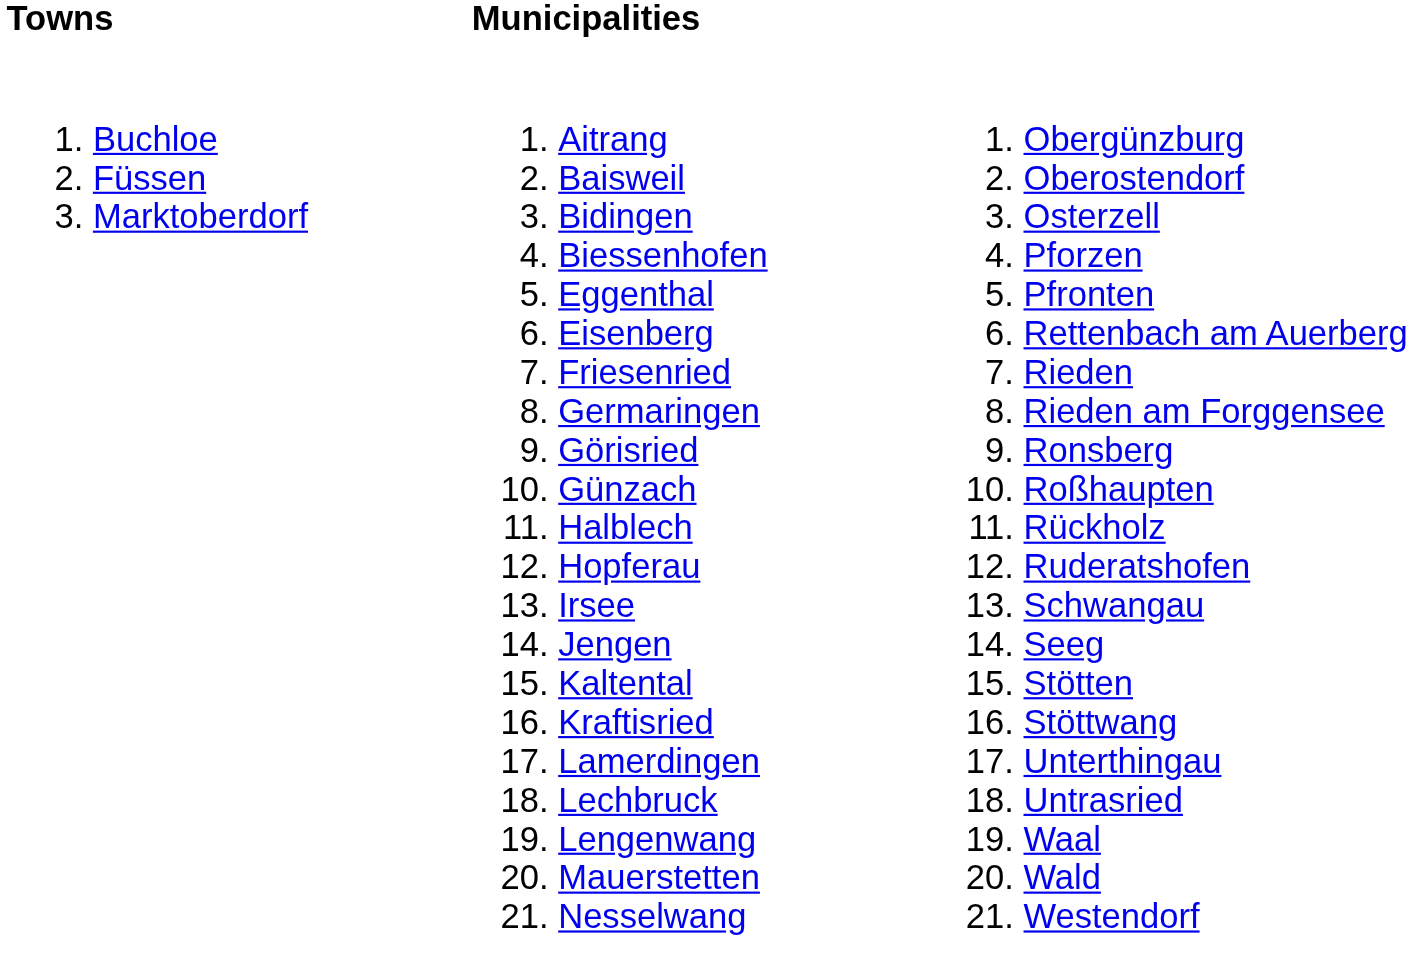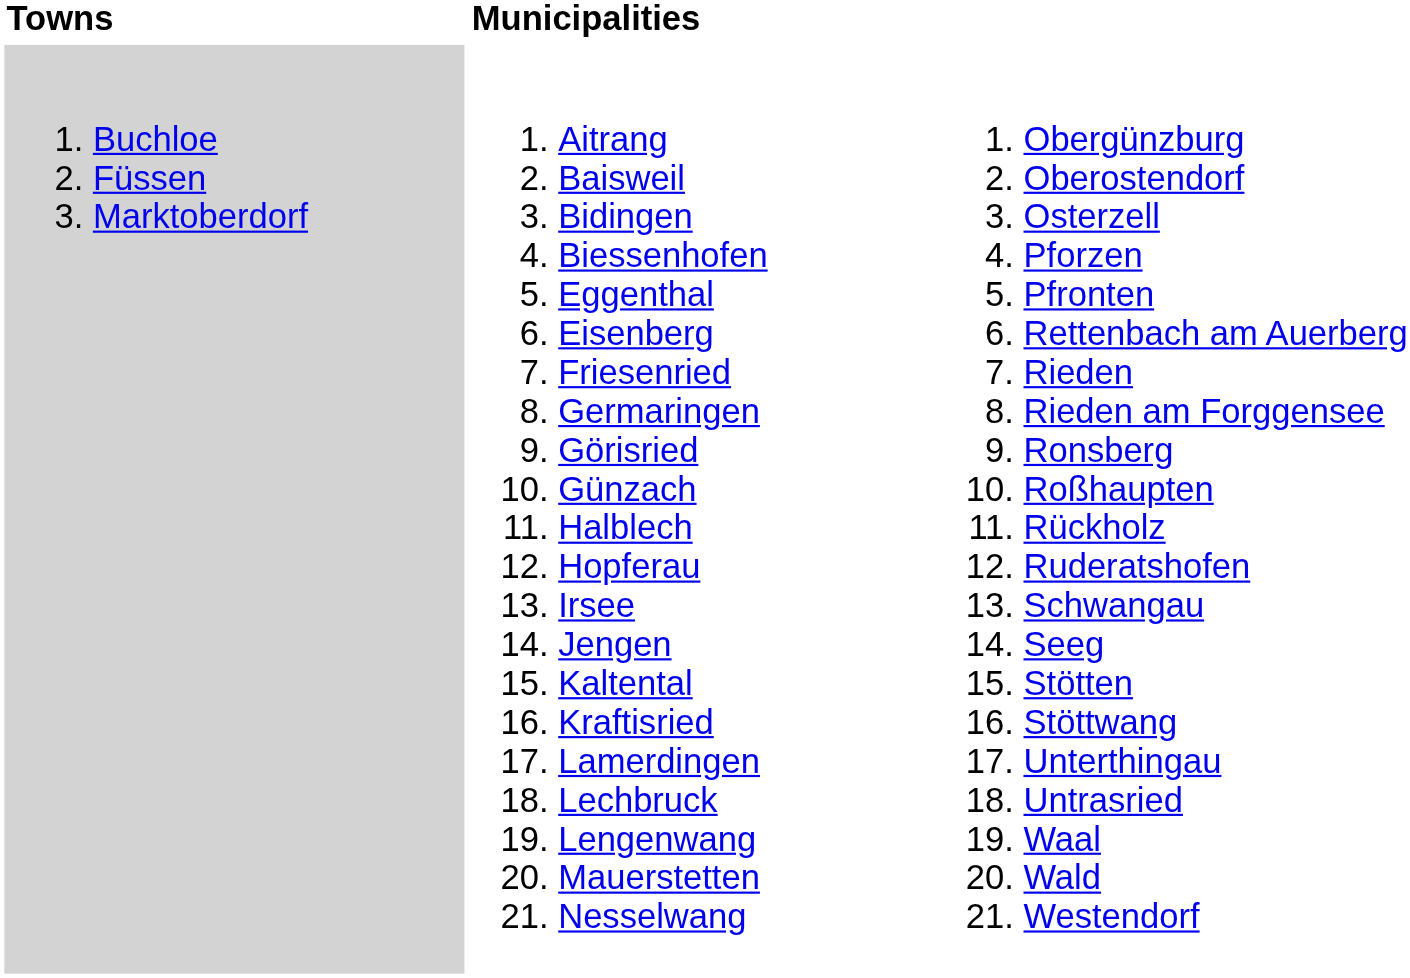Buchloe Füssen Marktoberdorf | Towns: no background -> lightgrey background
